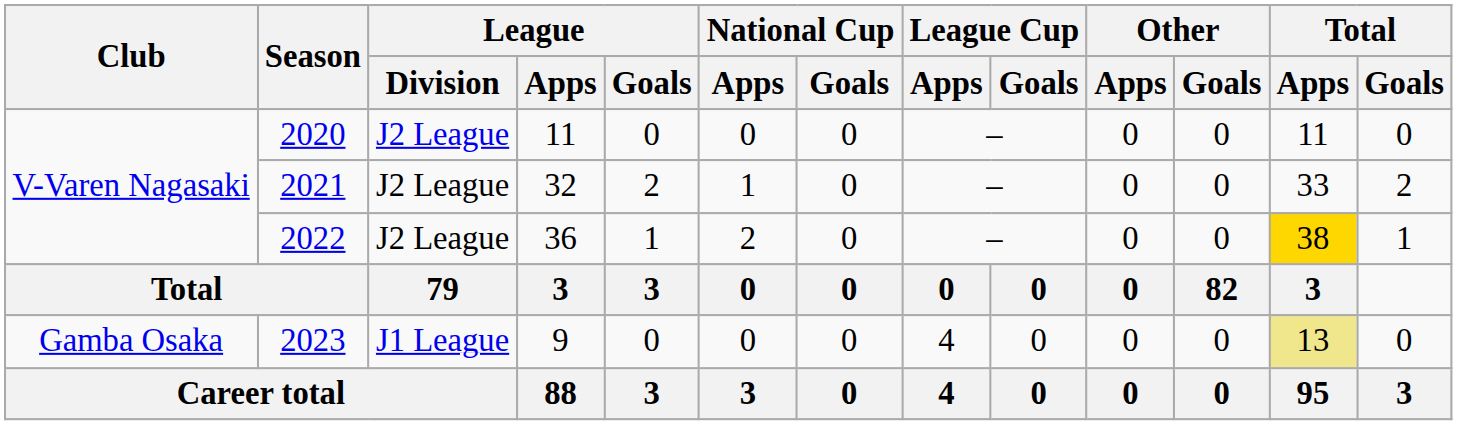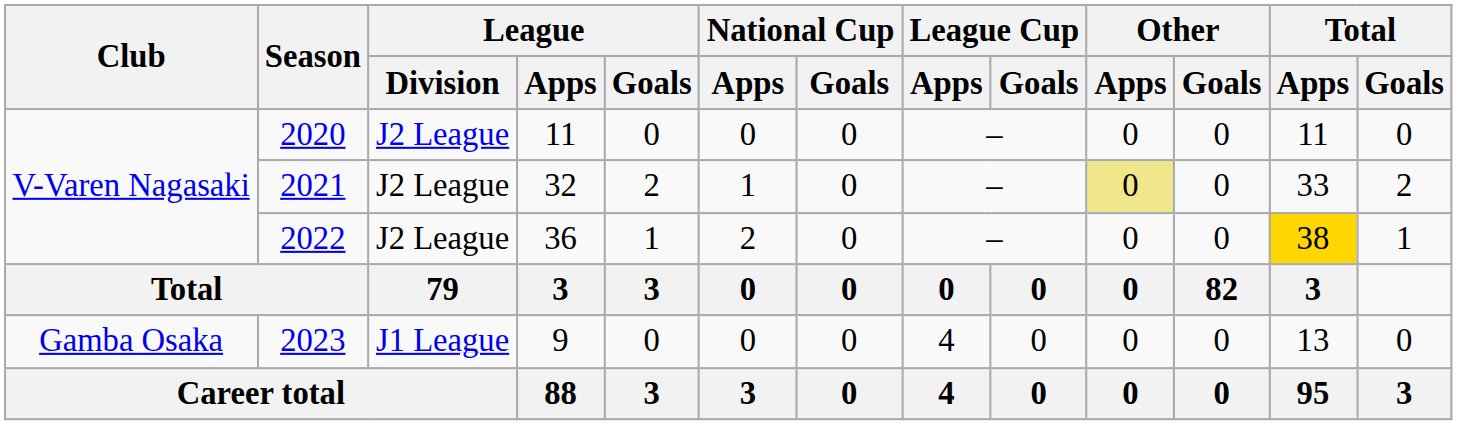2021 | Other / Apps: no background -> khaki background
2023 | Total / Apps: khaki background -> no background
